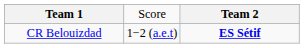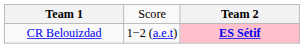CR Belouizdad | column 3: no background -> pink background
